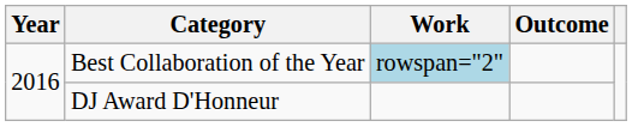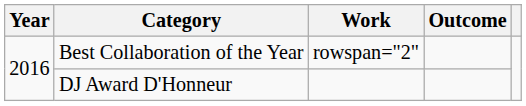Best Collaboration of the Year | Work: lightblue background -> no background
